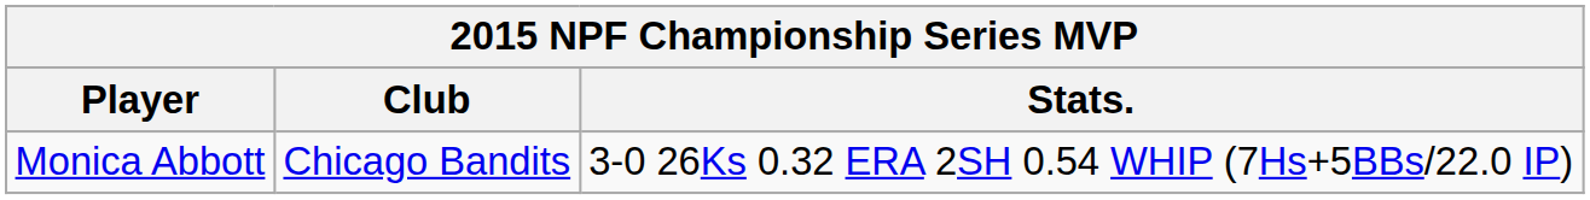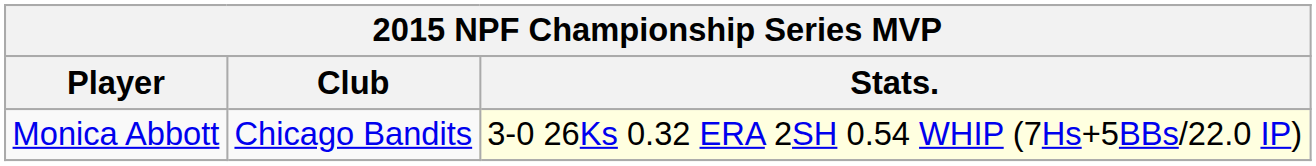Monica Abbott | Stats.: no background -> lightyellow background
